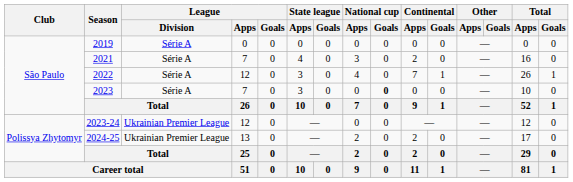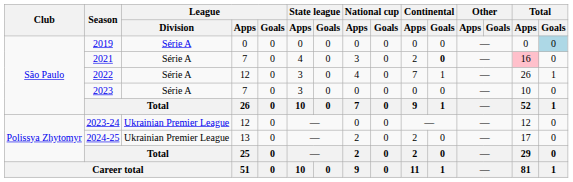2019 | Total / Goals: no background -> lightblue background
2021 | Continental / Goals: normal -> bold
2021 | Total / Apps: no background -> pink background
2023 | National cup / Goals: bold -> normal
